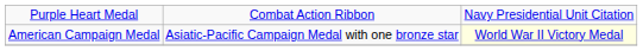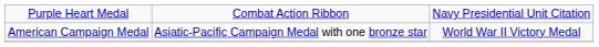American Campaign Medal | column 3: lightyellow background -> no background
